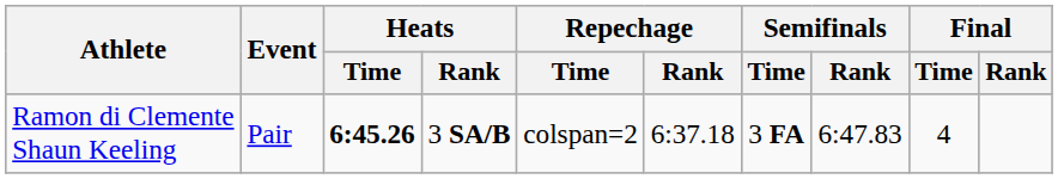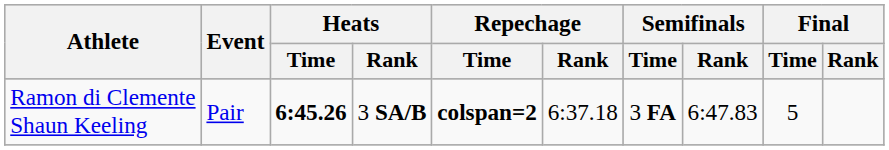Ramon di Clemente Shaun Keeling | Repechage / Time: normal -> bold
Ramon di Clemente Shaun Keeling | Final / Time: 4 -> 5
